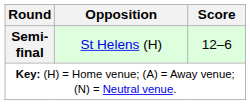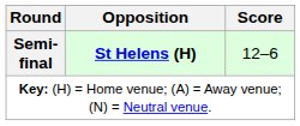Semi-final | Opposition: normal -> bold
